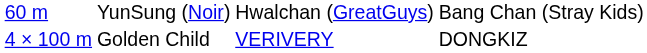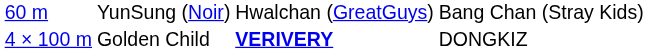Golden Child | column 3: normal -> bold
